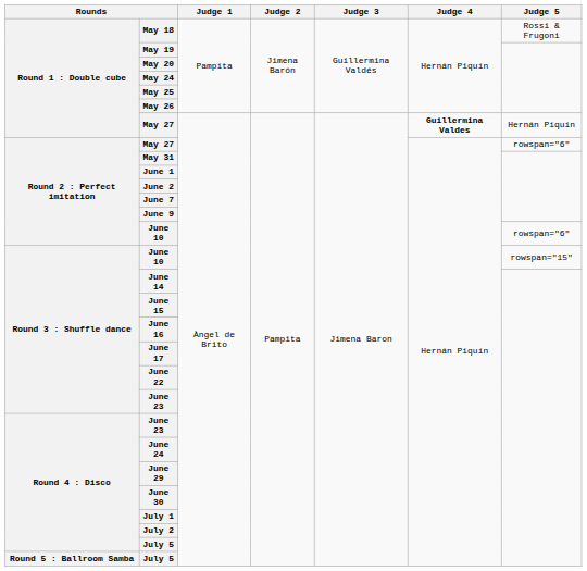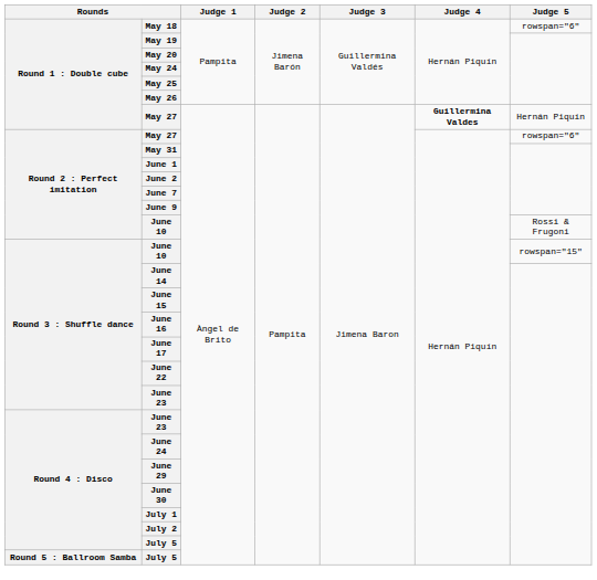Round 1 : Double cube / May 18 | Judge 5: Rossi & Frugoni -> rowspan="6"
Round 2 : Perfect imitation / June 10 | Judge 5: rowspan="6" -> Rossi & Frugoni
